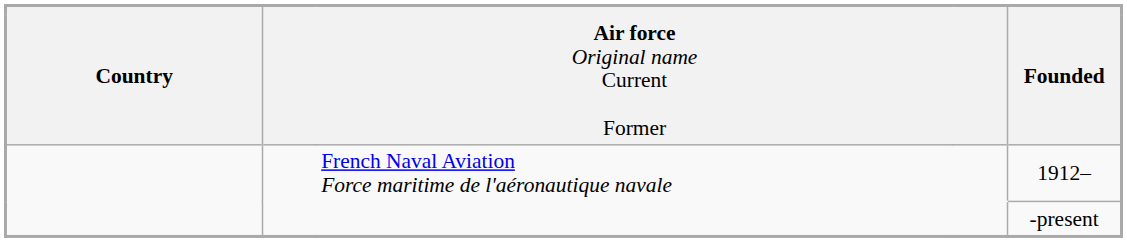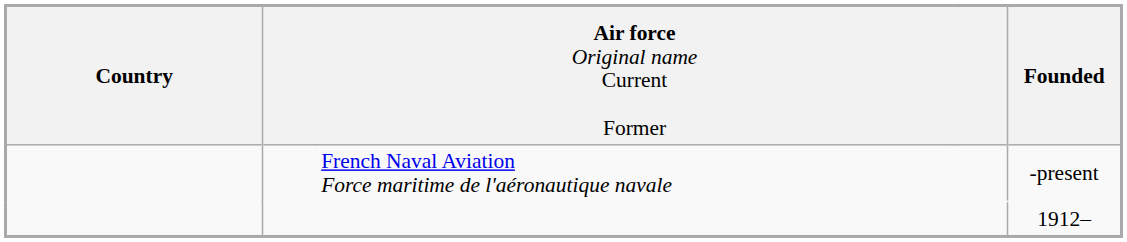row 3 | Founded: 1912– -> -present
row 4 | Founded: -present -> 1912–
